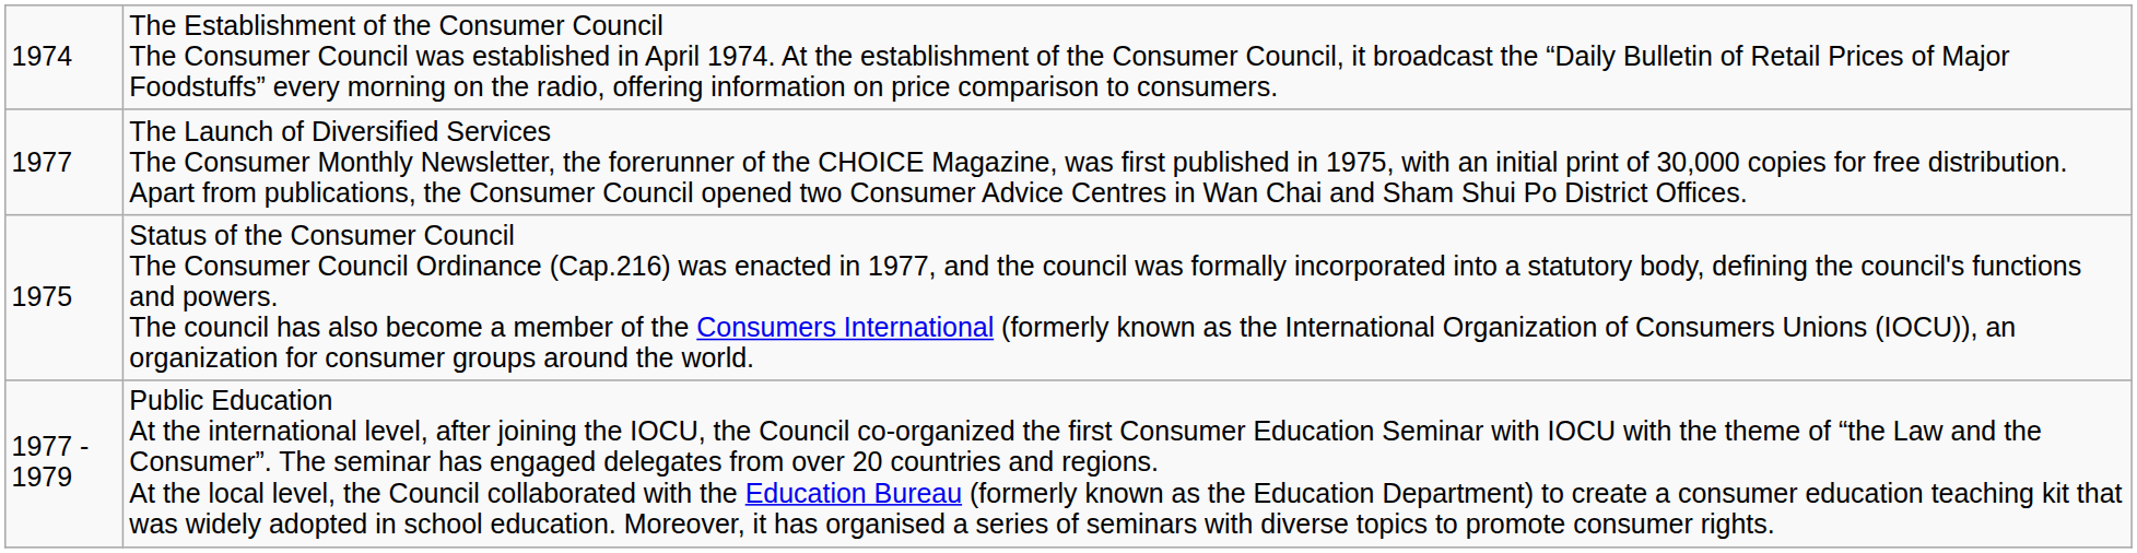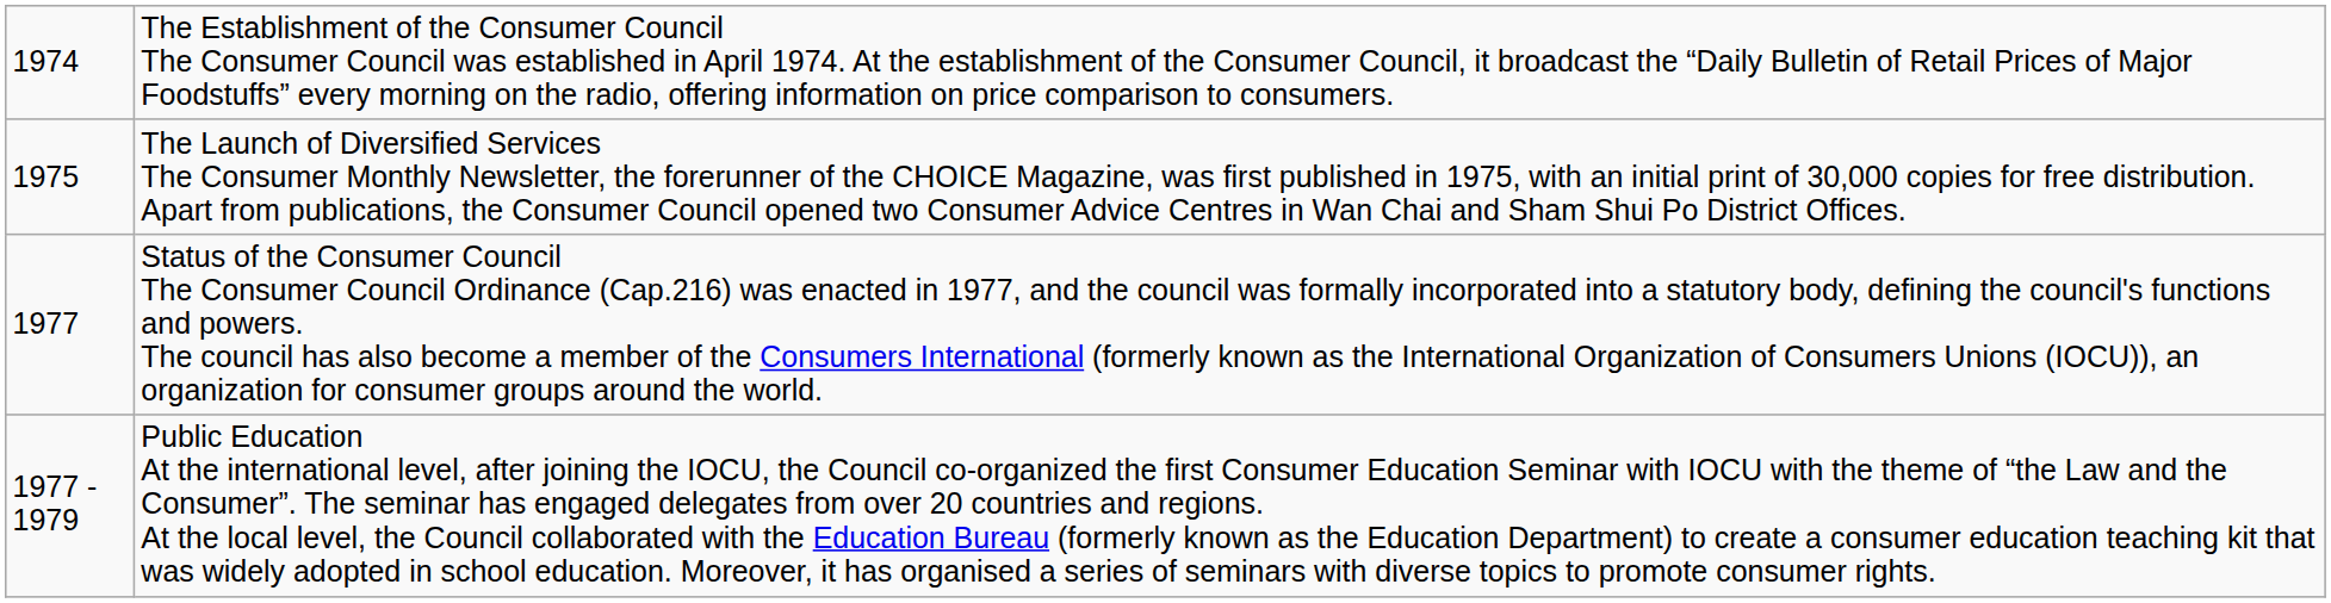row 2 | column 1: 1977 -> 1975
row 3 | column 1: 1975 -> 1977
